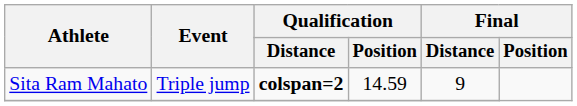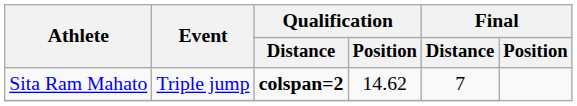Sita Ram Mahato | Qualification / Position: 14.59 -> 14.62
Sita Ram Mahato | Final / Distance: 9 -> 7
